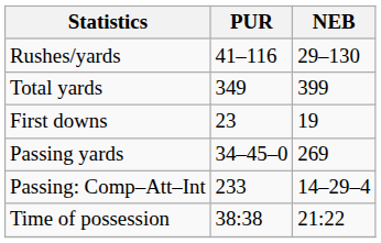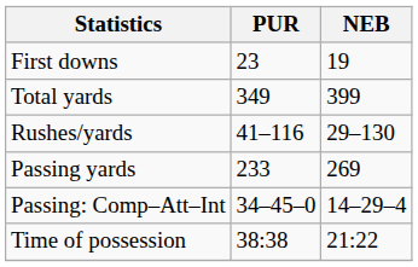rows swapped: First downs <-> Rushes/yards
Passing yards | PUR: 34–45–0 -> 233
Passing: Comp–Att–Int | PUR: 233 -> 34–45–0
